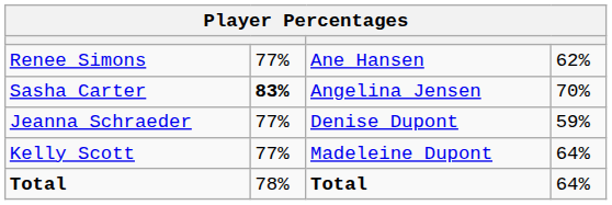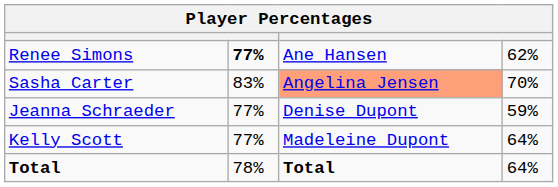Renee Simons | column 2: normal -> bold
Sasha Carter | column 2: bold -> normal
Sasha Carter | column 3: no background -> lightsalmon background
